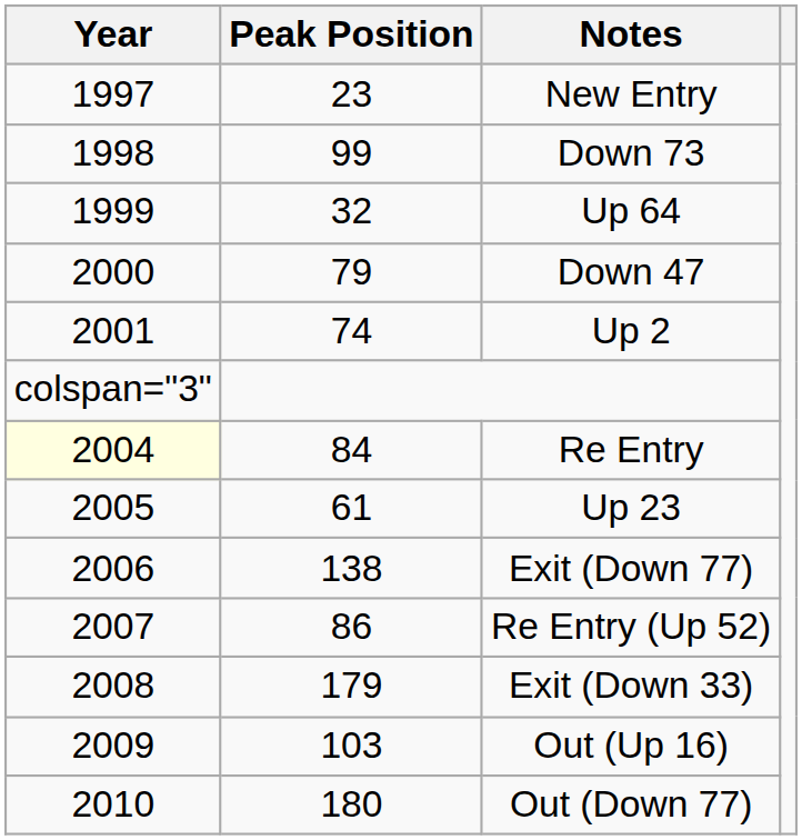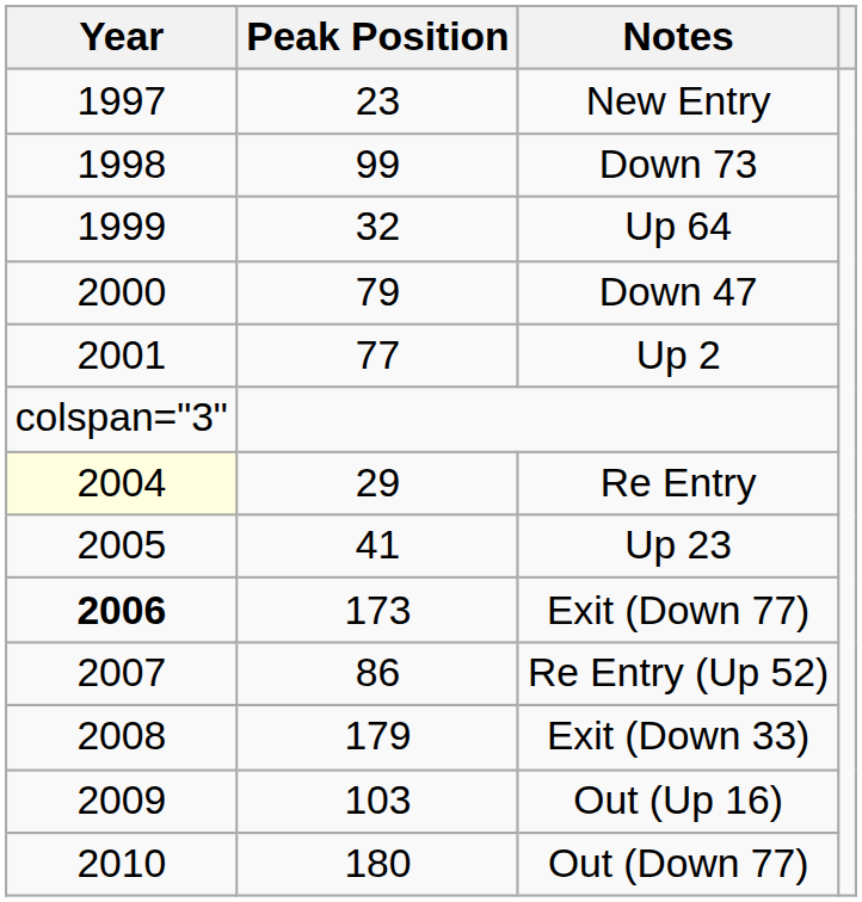Up 2 | Peak Position: 74 -> 77
Re Entry | Peak Position: 84 -> 29
Up 23 | Peak Position: 61 -> 41
Exit (Down 77) | Year: normal -> bold
Exit (Down 77) | Peak Position: 138 -> 173
